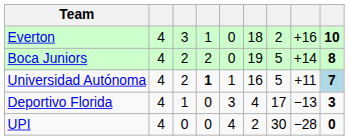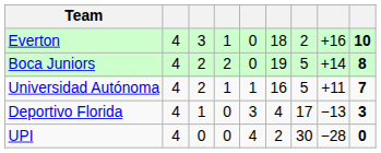Universidad Autónoma | column 4: bold -> normal
Universidad Autónoma | column 9: lightblue background -> no background
